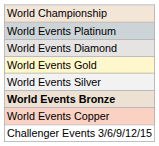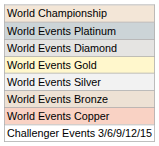row 6 | column 1: bold -> normal
